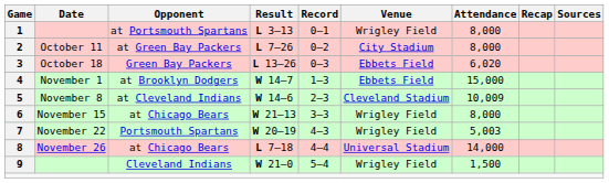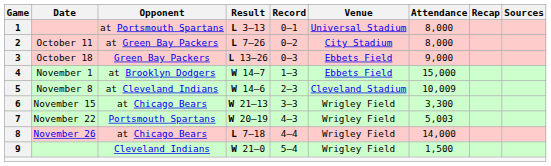1 | Venue: Wrigley Field -> Universal Stadium
3 | Attendance: 6,020 -> 9,000
6 | Attendance: 8,000 -> 3,300
8 | Venue: Universal Stadium -> Wrigley Field
